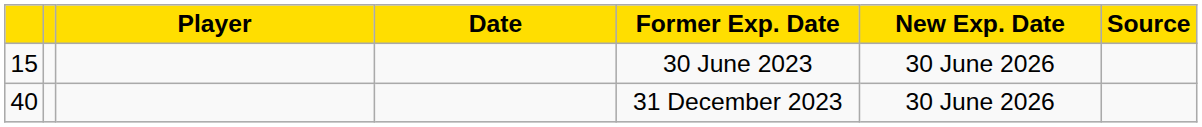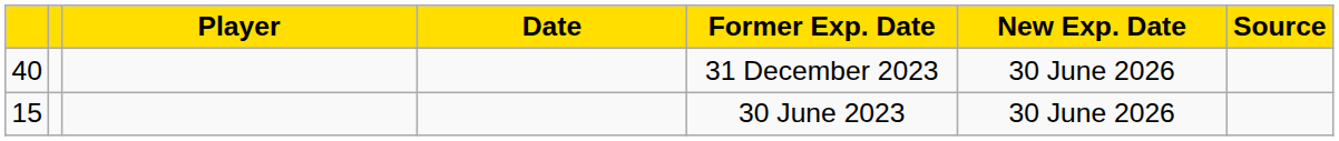rows swapped: 15 <-> 40
